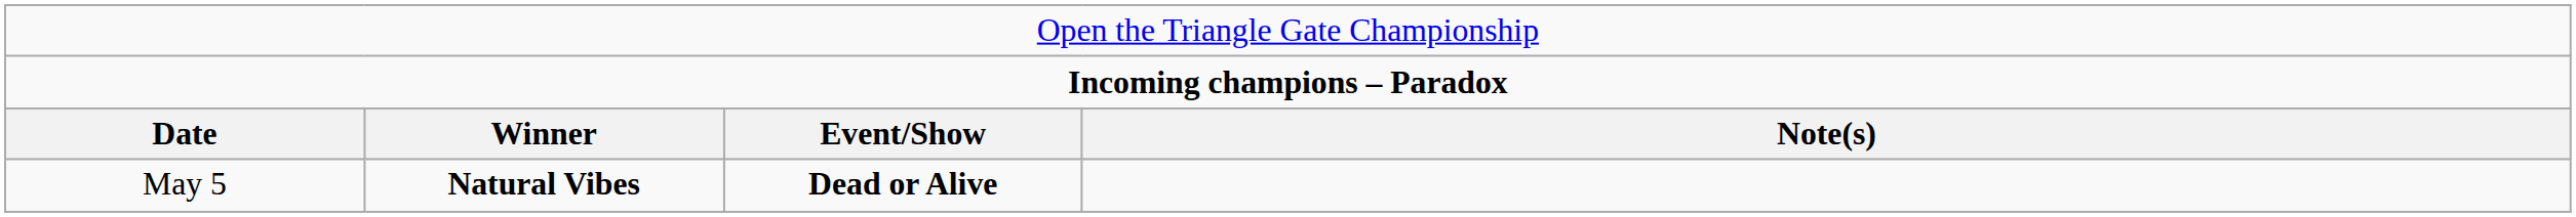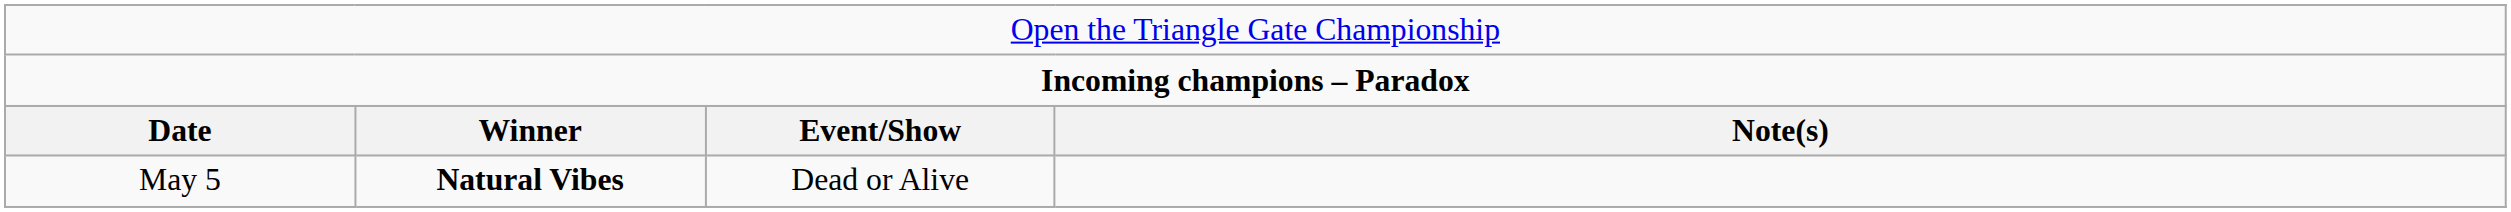May 5 | column 3: bold -> normal
